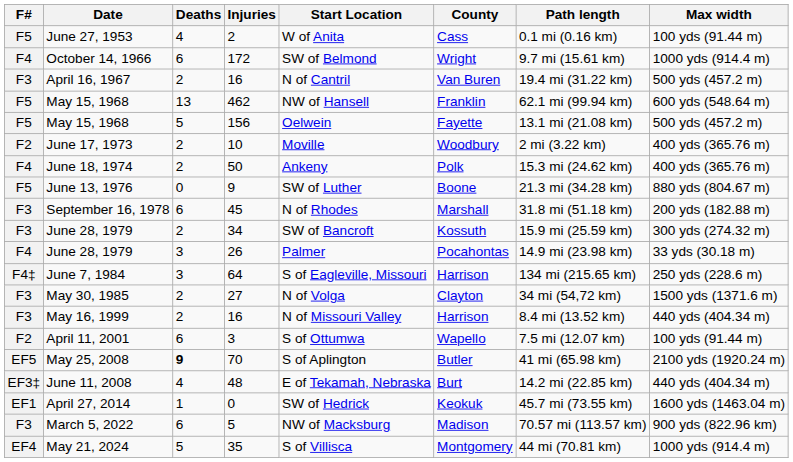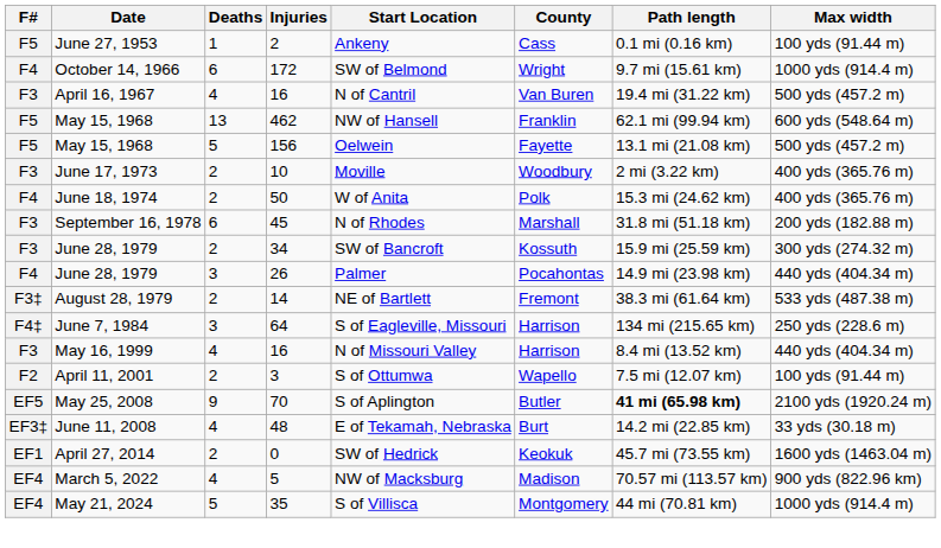June 27, 1953 | Deaths: 4 -> 1
June 27, 1953 | Start Location: W of Anita -> Ankeny
April 16, 1967 | Deaths: 2 -> 4
June 17, 1973 | F#: F2 -> F3
June 18, 1974 | Start Location: Ankeny -> W of Anita
- row: F5 | June 13, 1976 | 0 | 9 | SW of Luther | Boone | 21.3 mi (34.28 km) | 880 yds (804.67 m)
June 28, 1979 / 26 | Max width: 33 yds (30.18 m) -> 440 yds (404.34 m)
+ row: F3‡ | August 28, 1979 | 2 | 14 | NE of Bartlett | Fremont | 38.3 mi (61.64 km) | 533 yds (487.38 m)
- row: F3 | May 30, 1985 | 2 | 27 | N of Volga | Clayton | 34 mi (54,72 km) | 1500 yds (1371.6 m)
May 16, 1999 | Deaths: 2 -> 4
April 11, 2001 | Deaths: 6 -> 2
May 25, 2008 | Deaths: bold -> normal
May 25, 2008 | Path length: normal -> bold
June 11, 2008 | Max width: 440 yds (404.34 m) -> 33 yds (30.18 m)
April 27, 2014 | Deaths: 1 -> 2
March 5, 2022 | F#: F3 -> EF4
March 5, 2022 | Deaths: 6 -> 4
